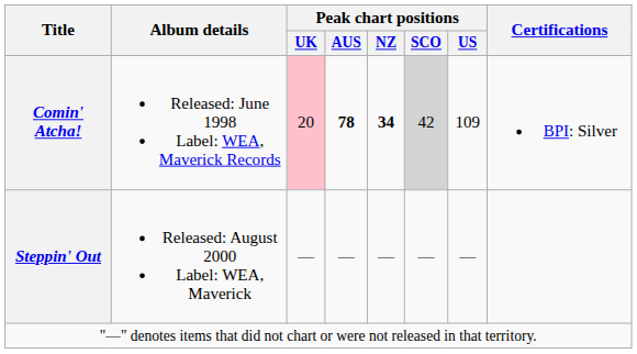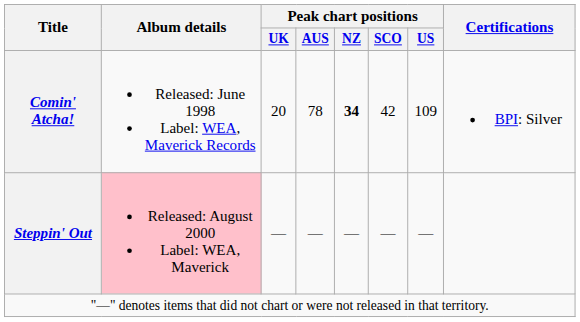Comin' Atcha! | Peak chart positions / UK: pink background -> no background
Comin' Atcha! | Peak chart positions / AUS: bold -> normal
Comin' Atcha! | Peak chart positions / SCO: lightgrey background -> no background
Steppin' Out | Album details: no background -> pink background
